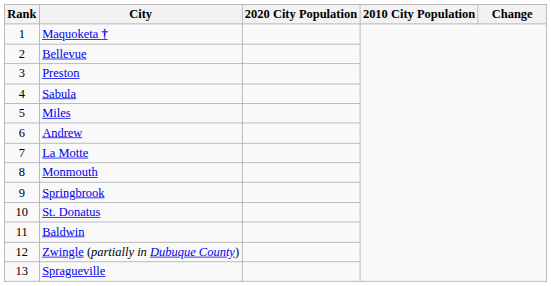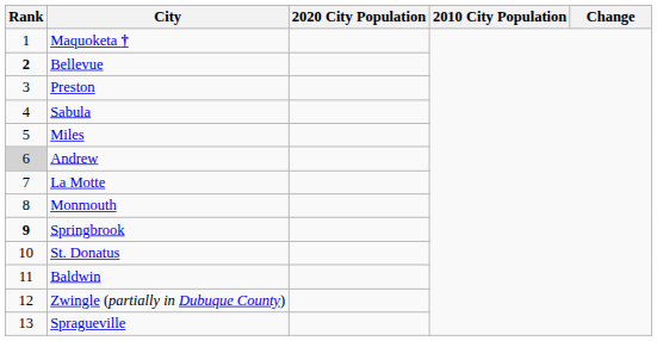Bellevue | Rank: normal -> bold
Andrew | Rank: no background -> lightgrey background
Springbrook | Rank: normal -> bold
